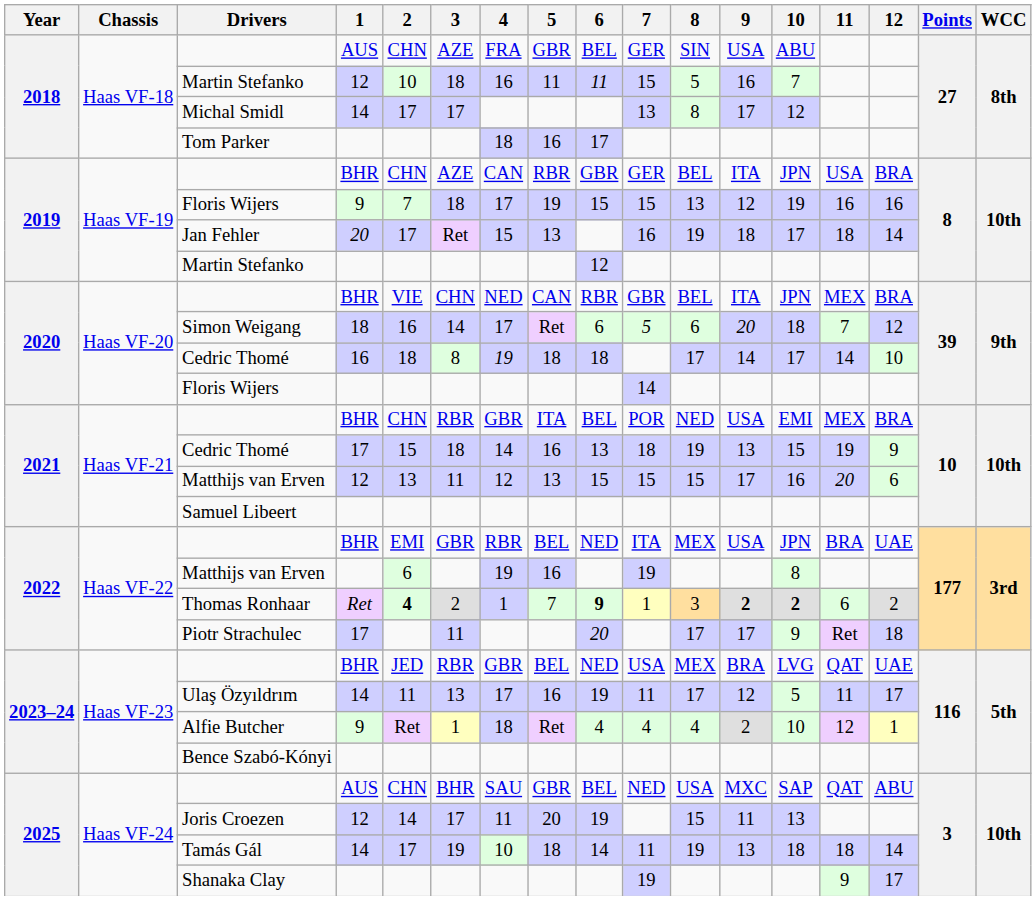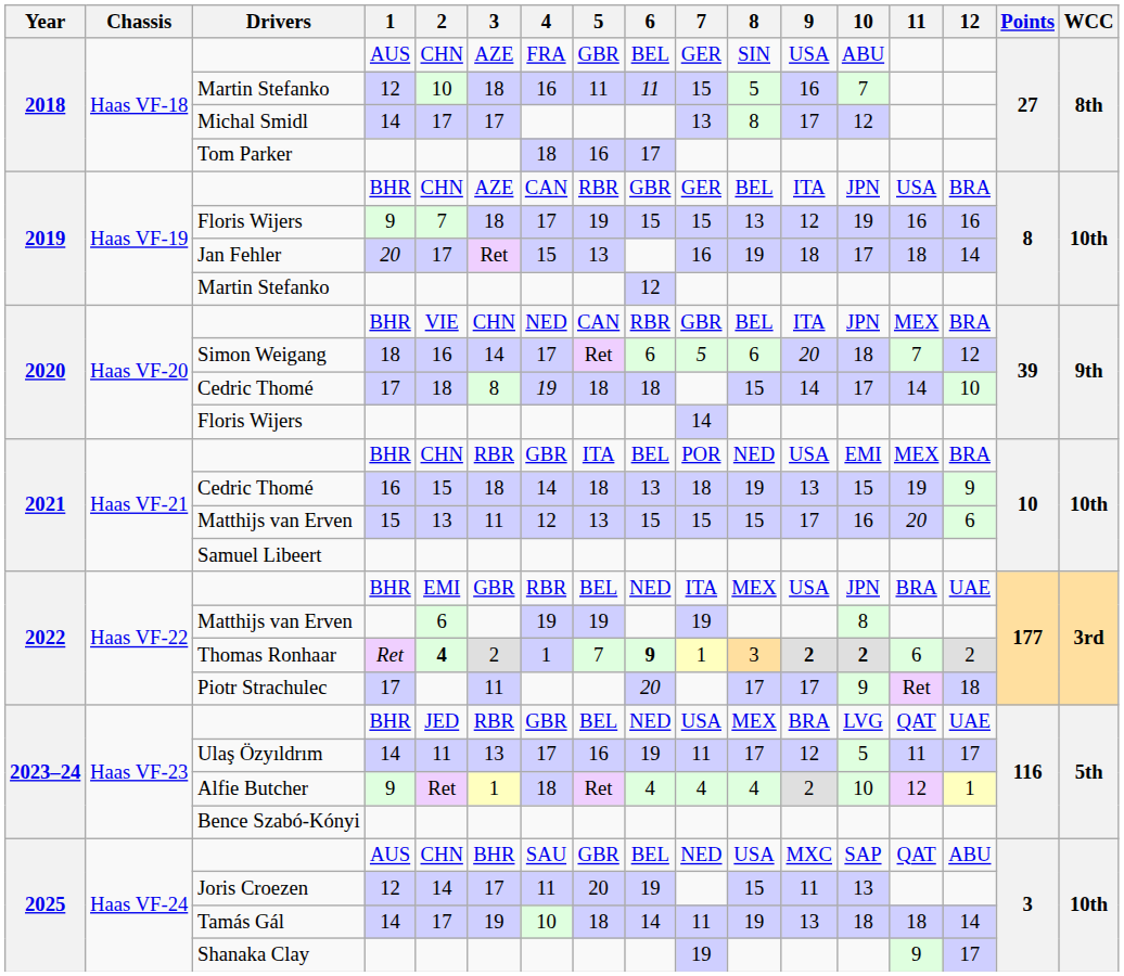2020 / Cedric Thomé | 1: 16 -> 17
2020 / Cedric Thomé | 8: 17 -> 15
2021 / Cedric Thomé | 1: 17 -> 16
2021 / Cedric Thomé | 5: 16 -> 18
2021 / Matthijs van Erven | 1: 12 -> 15
2022 / Matthijs van Erven | 5: 16 -> 19
